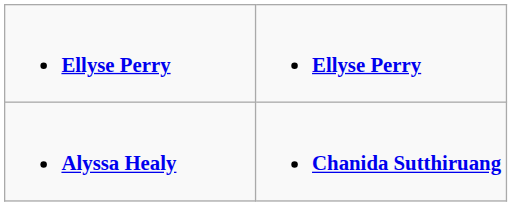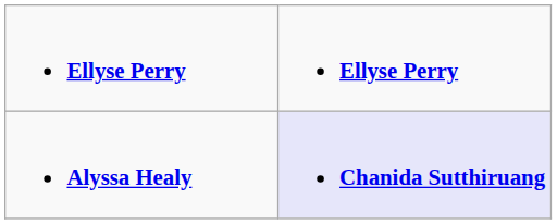Alyssa Healy | column 2: no background -> lavender background
